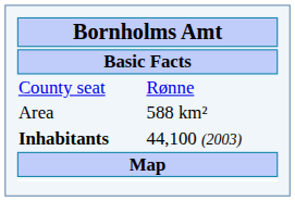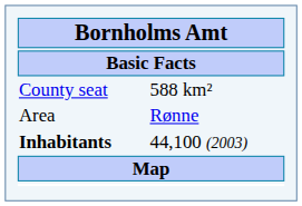row 3 | column 2: Rønne -> 588 km²
row 4 | column 2: 588 km² -> Rønne
